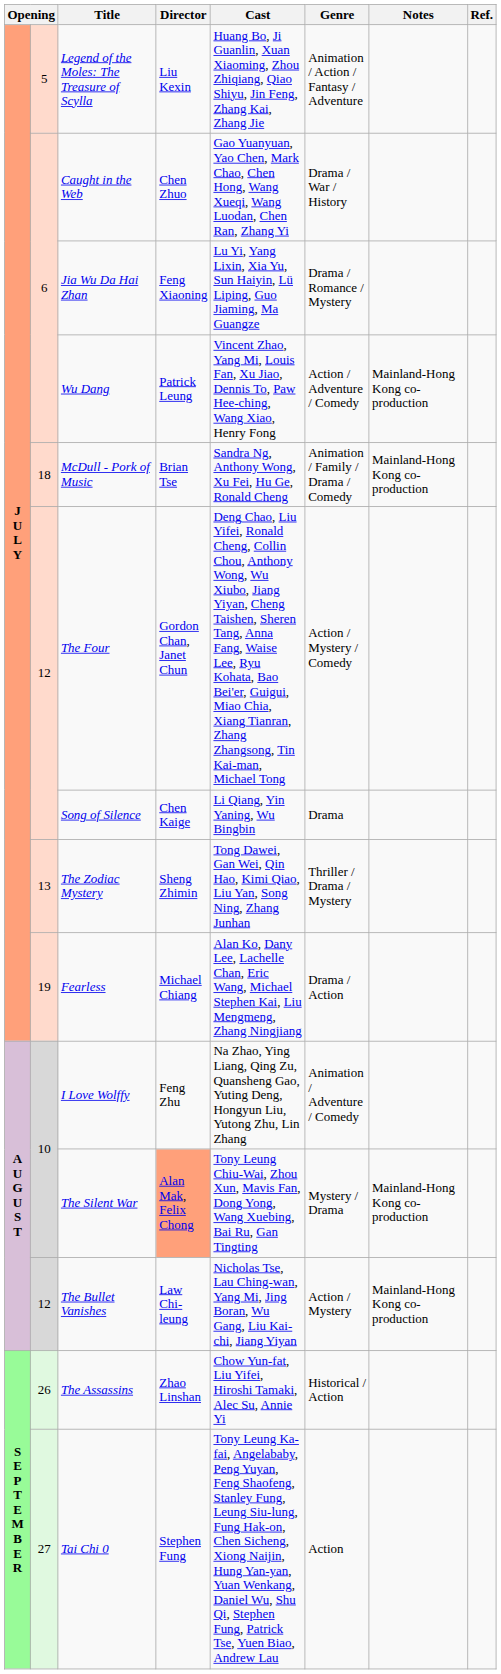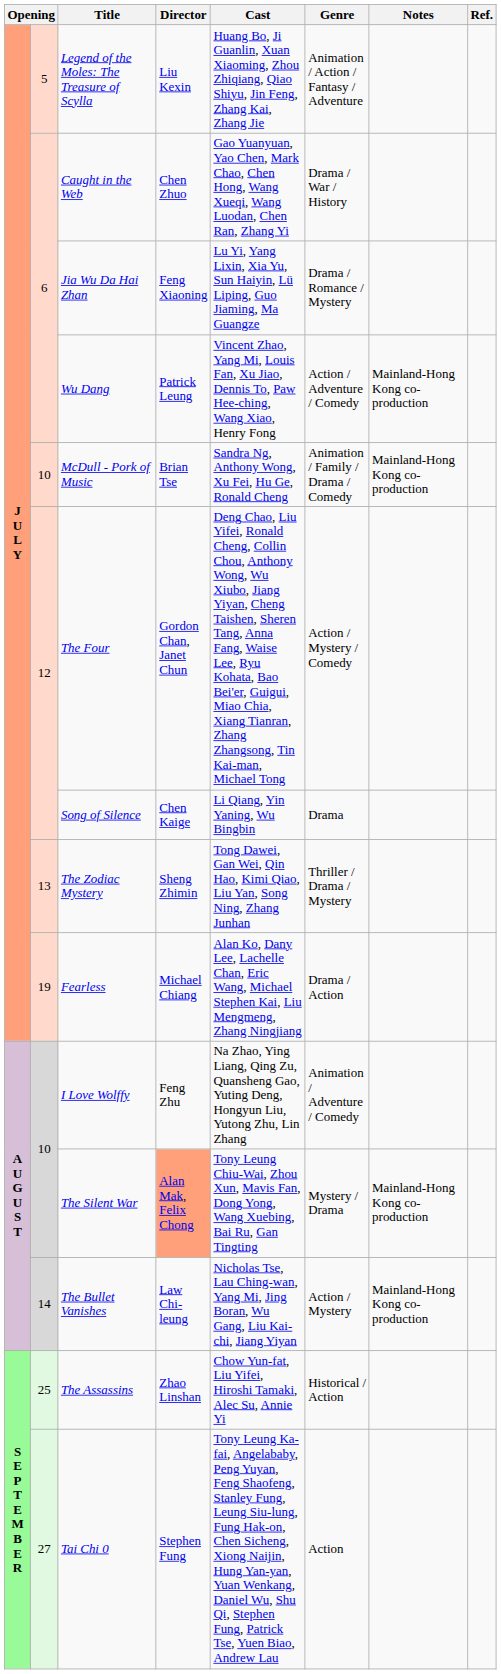McDull - Pork of Music | column 2: 18 -> 10
The Bullet Vanishes | column 2: 12 -> 14
The Assassins | column 2: 26 -> 25
